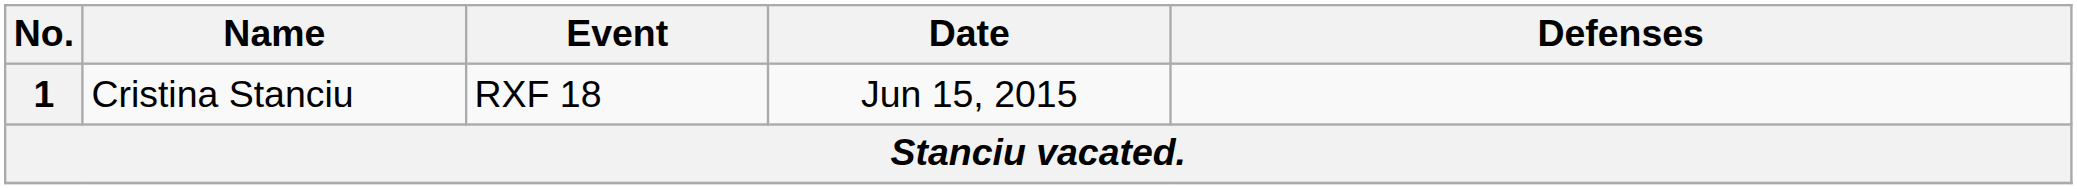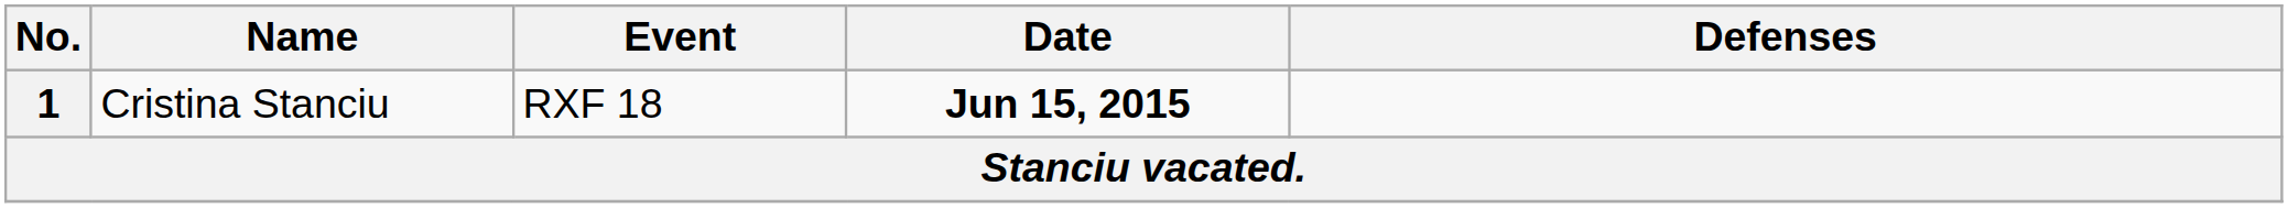1 | Date: normal -> bold
